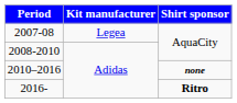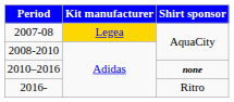2007-08 | Kit manufacturer: no background -> gold background
2016- | Shirt sponsor: bold -> normal
